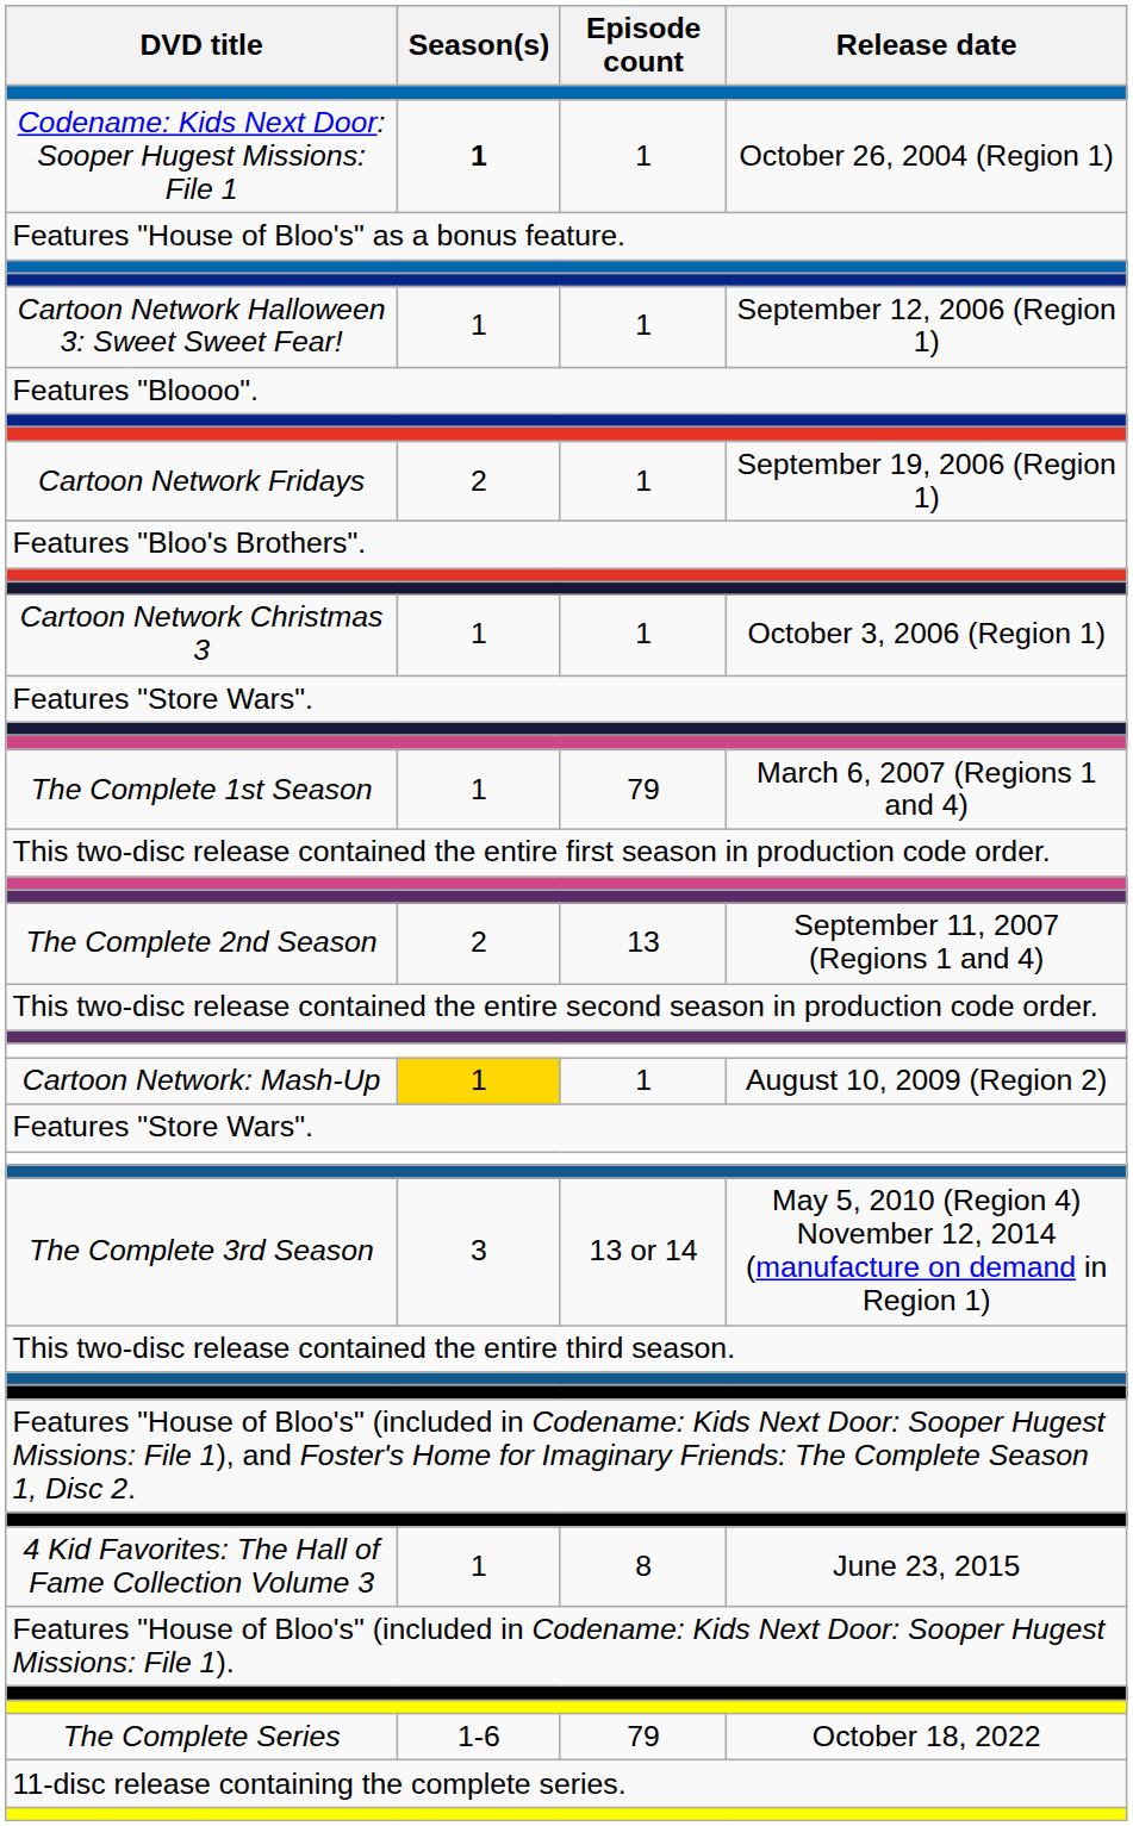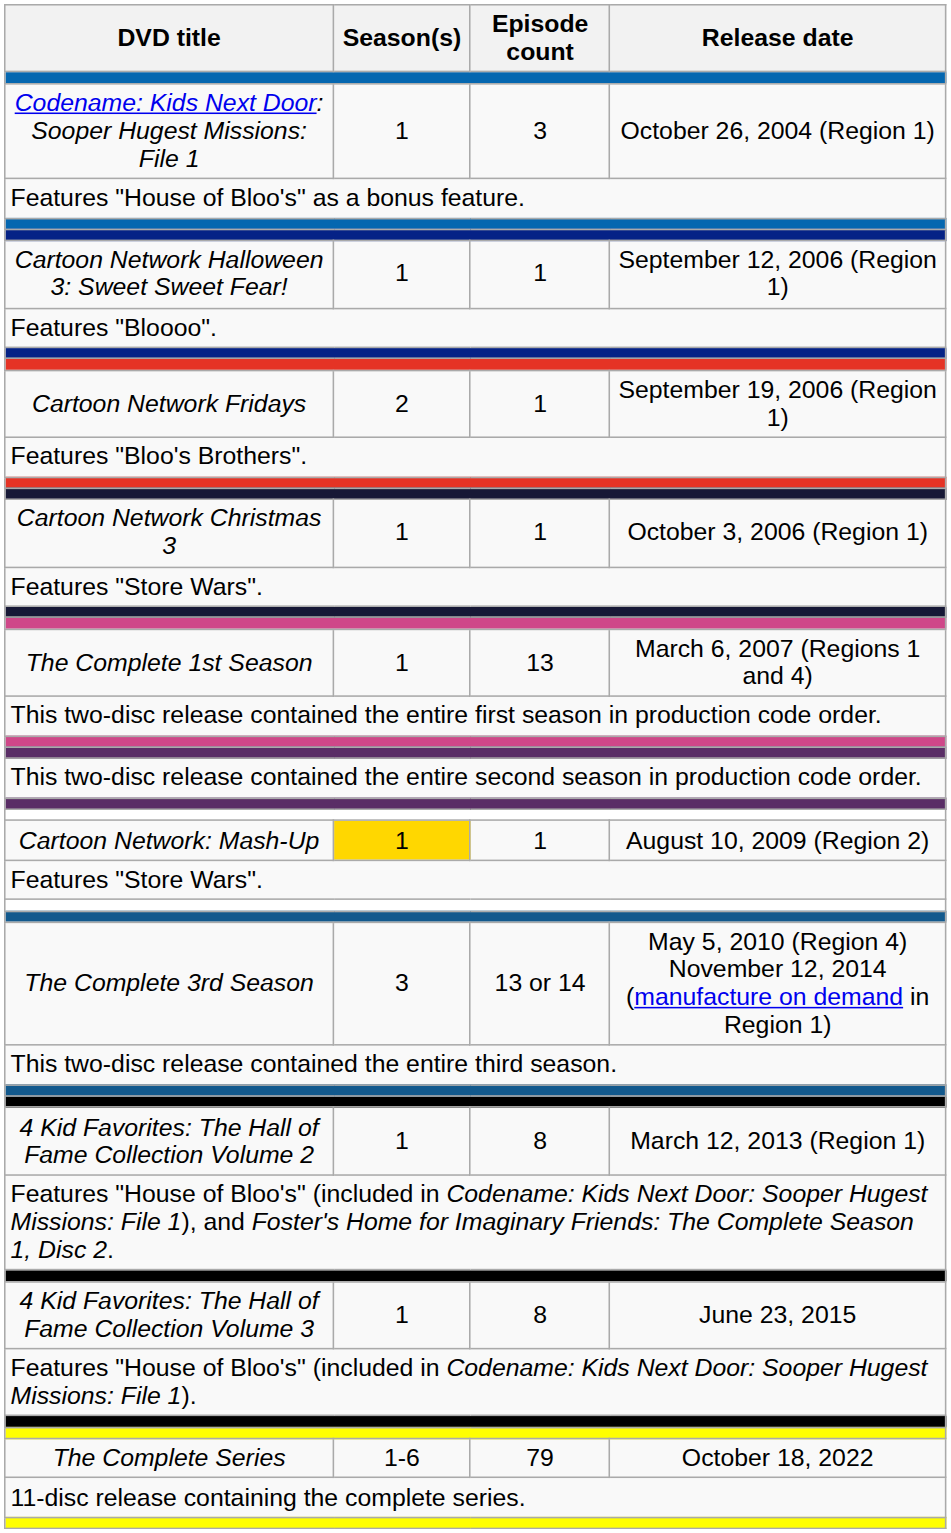Codename: Kids Next Door: Sooper Hugest Missions: File 1 | Season(s): bold -> normal
Codename: Kids Next Door: Sooper Hugest Missions: File 1 | Episode count: 1 -> 3
The Complete 1st Season | Episode count: 79 -> 13
- row: The Complete 2nd Season | 2 | 13 | September 11, 2007 (Regions 1 and 4)
+ row: 4 Kid Favorites: The Hall of Fame Collection Volume 2 | 1 | 8 | March 12, 2013 (Region 1)
